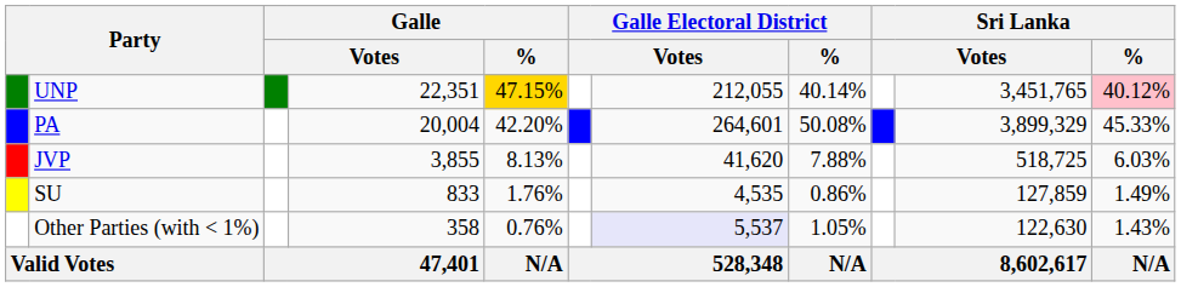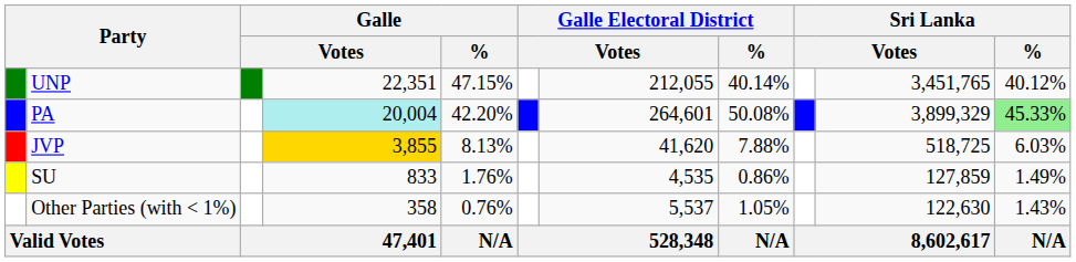UNP | Galle / %: gold background -> no background
UNP | Sri Lanka / %: pink background -> no background
PA | column 4: no background -> paleturquoise background
PA | Sri Lanka / %: no background -> lightgreen background
JVP | column 4: no background -> gold background
Other Parties (with < 1%) | column 7: lavender background -> no background
